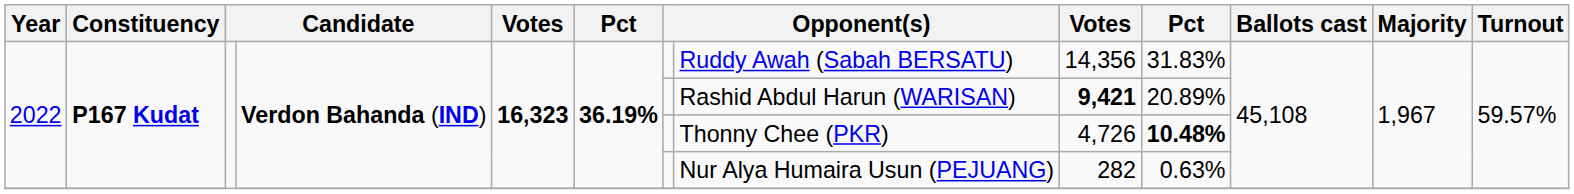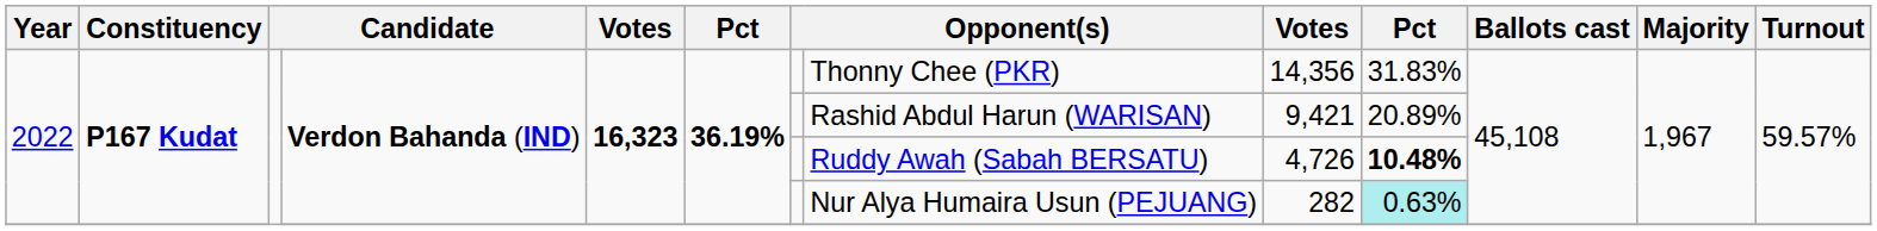row 2 | column 8: Ruddy Awah (Sabah BERSATU) -> Thonny Chee (PKR)
row 3 | column 9: bold -> normal
row 4 | column 8: Thonny Chee (PKR) -> Ruddy Awah (Sabah BERSATU)
row 5 | column 10: no background -> paleturquoise background
